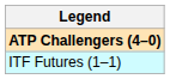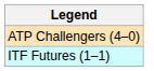row 2 | column 1: bold -> normal
